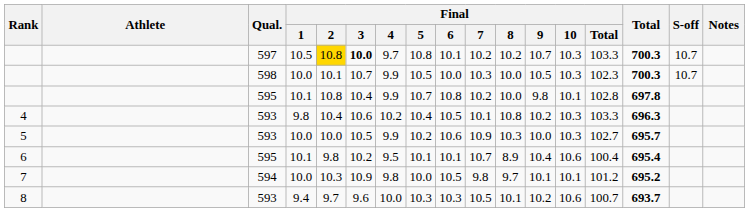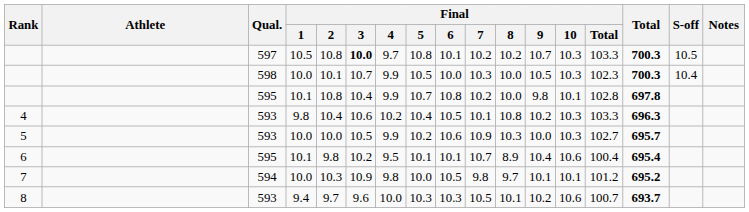row 3 | Final / 2: gold background -> no background
row 3 | S-off: 10.7 -> 10.5
row 4 | S-off: 10.7 -> 10.4
